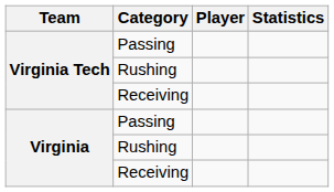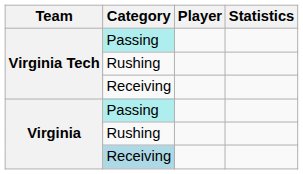Virginia Tech / Passing | Category: no background -> paleturquoise background
Virginia / Passing | Category: no background -> paleturquoise background
Virginia / Receiving | Category: no background -> lightblue background
